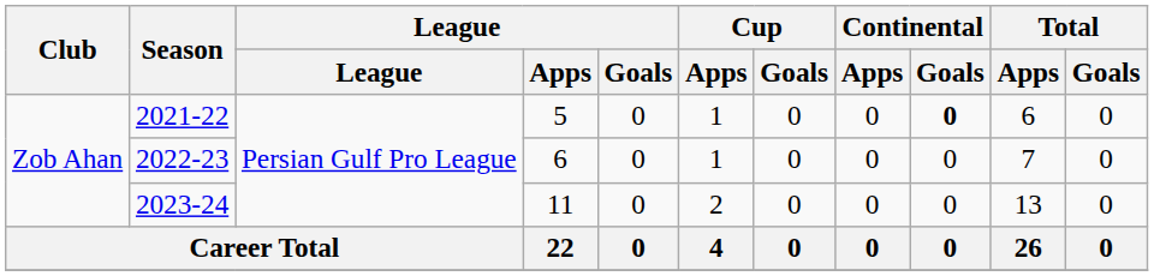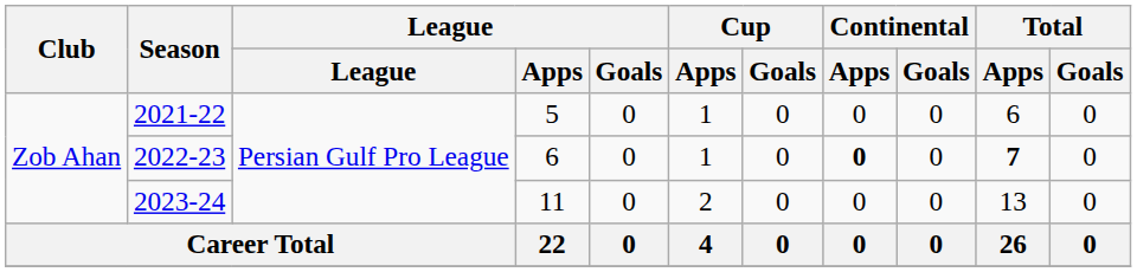2021-22 | Continental / Goals: bold -> normal
2022-23 | Continental / Apps: normal -> bold
2022-23 | Total / Apps: normal -> bold
